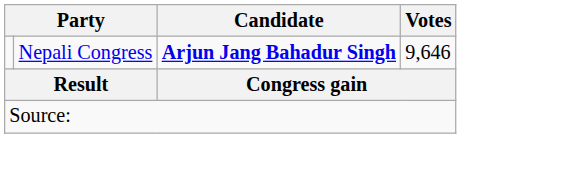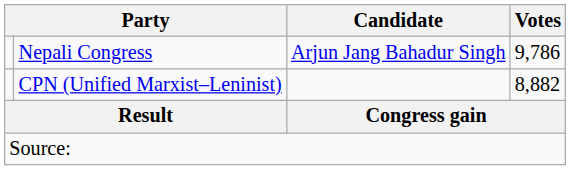Nepali Congress | Candidate: bold -> normal
Nepali Congress | Votes: 9,646 -> 9,786
+ row: CPN (Unified Marxist–Leninist) | 8,882
